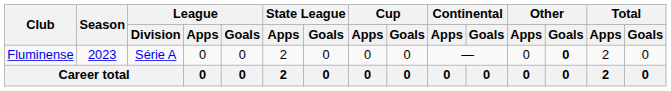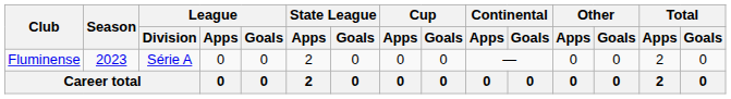Fluminense | Other / Goals: bold -> normal
